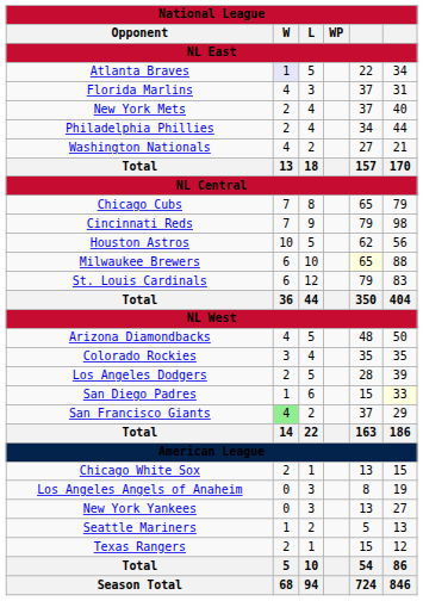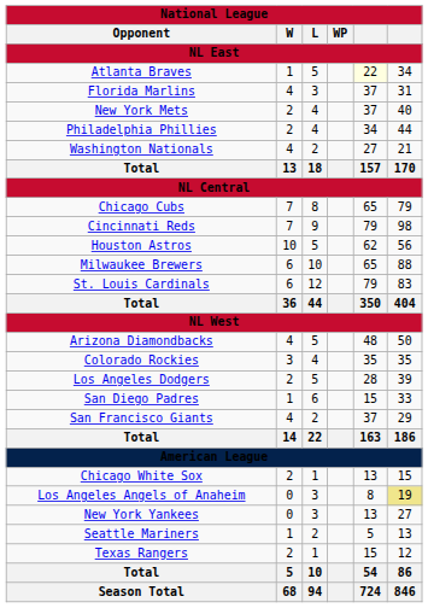Atlanta Braves | column 2: lavender background -> no background
Atlanta Braves | column 5: no background -> lightyellow background
Milwaukee Brewers | column 5: lightyellow background -> no background
San Diego Padres | column 6: lightyellow background -> no background
San Francisco Giants | column 2: lightgreen background -> no background
Los Angeles Angels of Anaheim | column 6: no background -> khaki background
